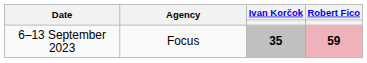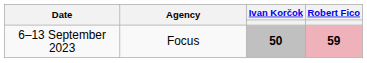6–13 September 2023 | Ivan Korčok: 35 -> 50
